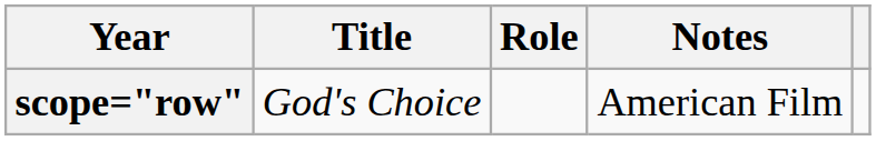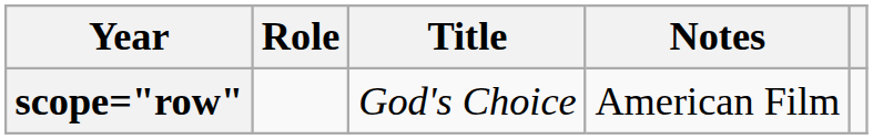columns swapped: Title <-> Role
